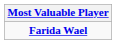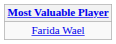row 2 | column 1: bold -> normal
